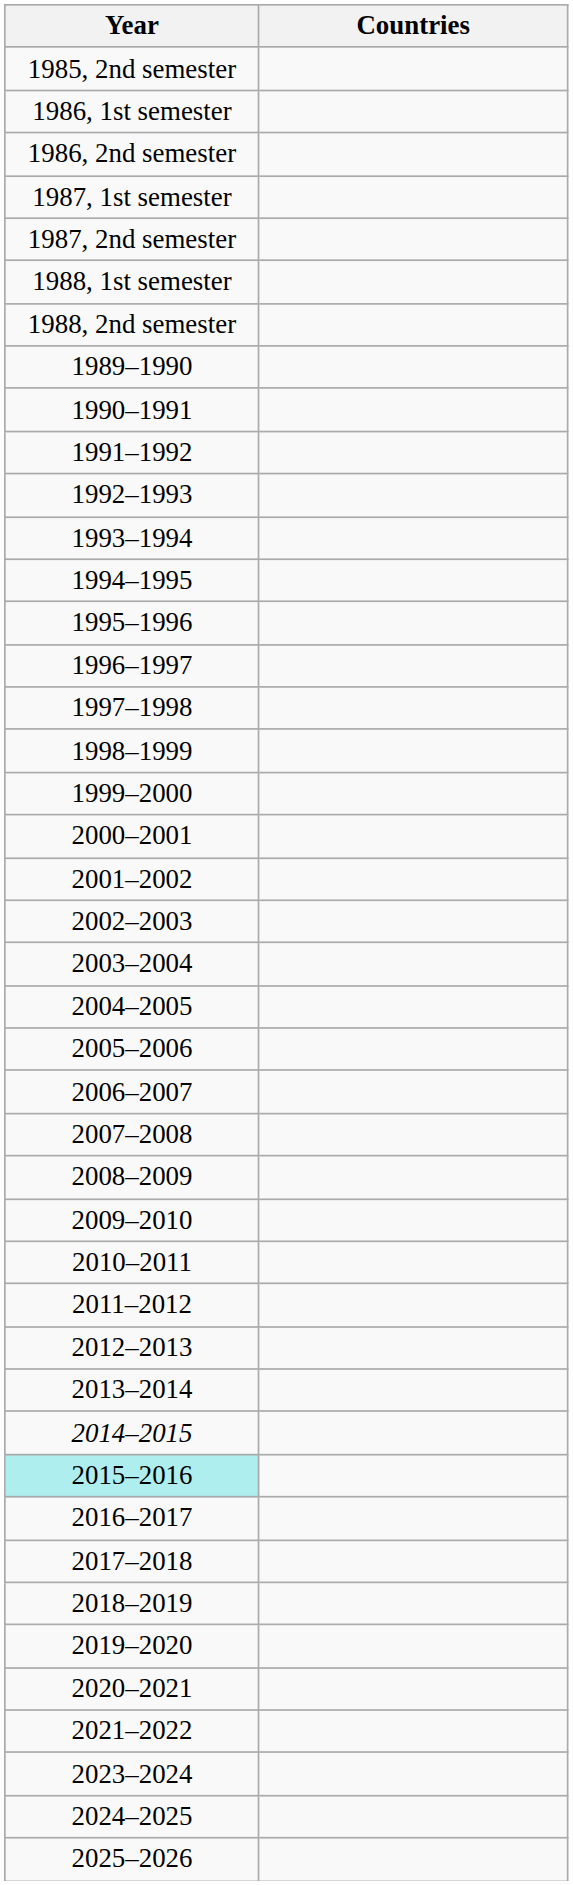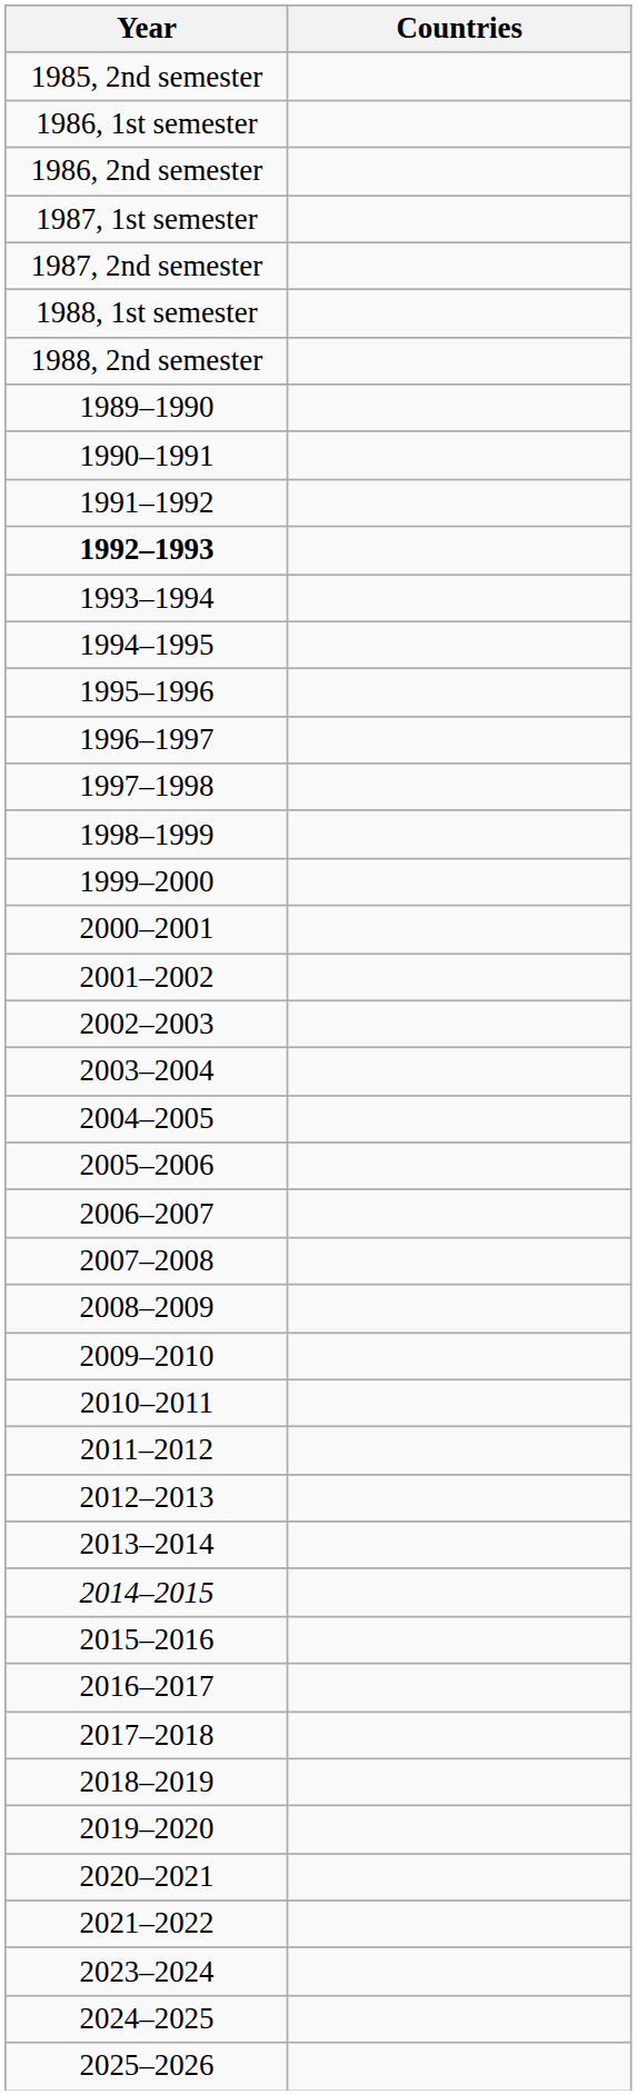1992–1993 | Year: normal -> bold
2015–2016 | Year: paleturquoise background -> no background
